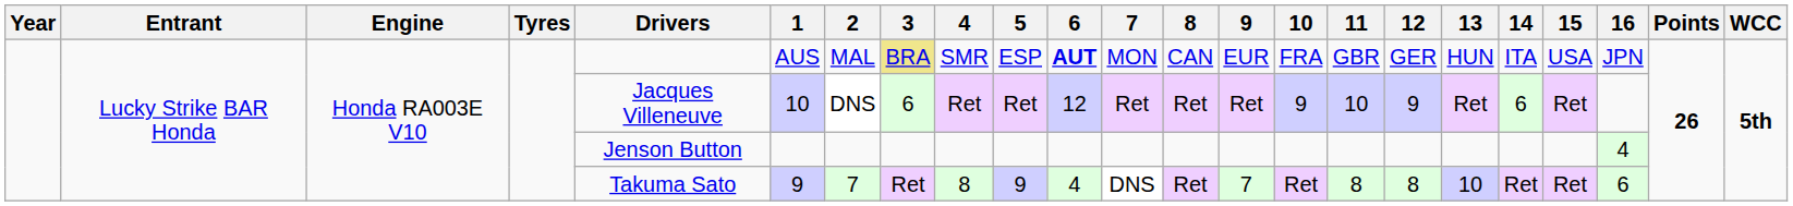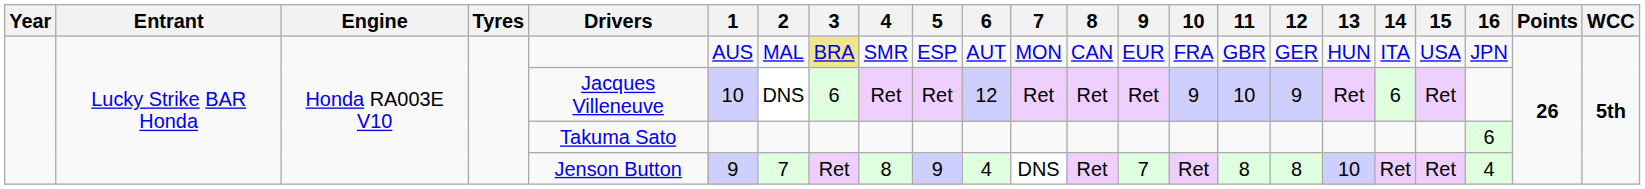row 2 | 6: bold -> normal
row 4 | Drivers: Jenson Button -> Takuma Sato
row 4 | 16: 4 -> 6
row 5 | Drivers: Takuma Sato -> Jenson Button
row 5 | 16: 6 -> 4
